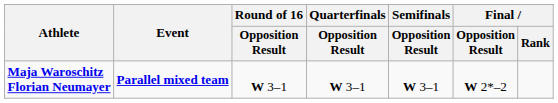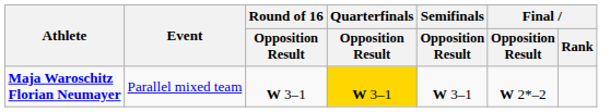Maja Waroschitz Florian Neumayer | Event: bold -> normal
Maja Waroschitz Florian Neumayer | Quarterfinals / Opposition Result: no background -> gold background
